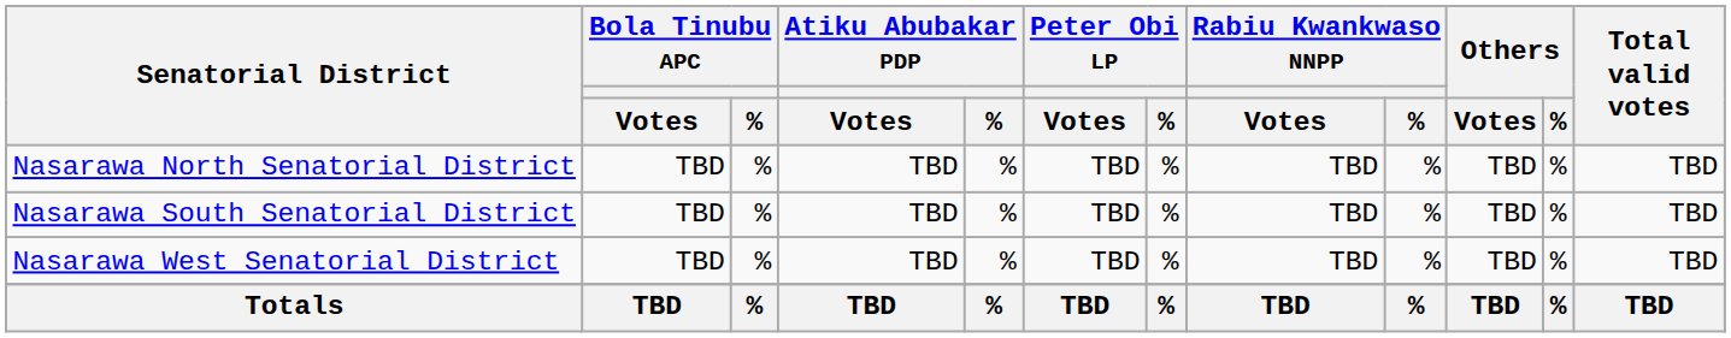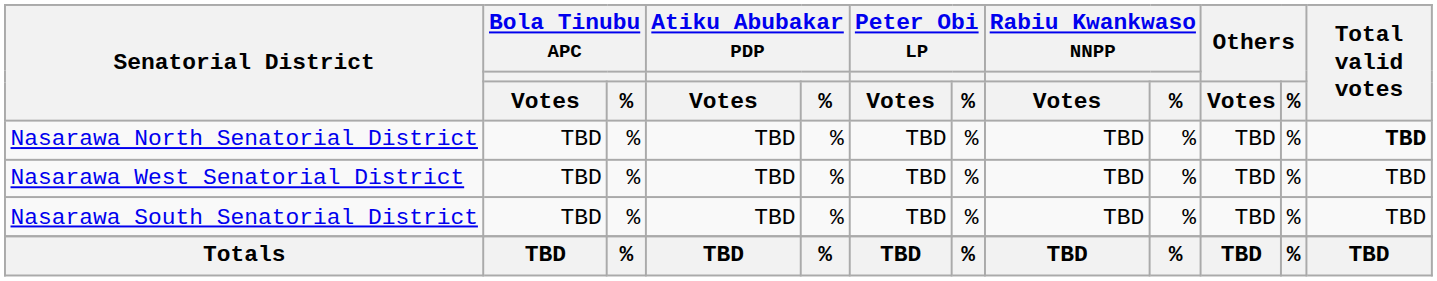Nasarawa North Senatorial District | Total valid votes: normal -> bold
rows swapped: Nasarawa South Senatorial District <-> Nasarawa West Senatorial District
